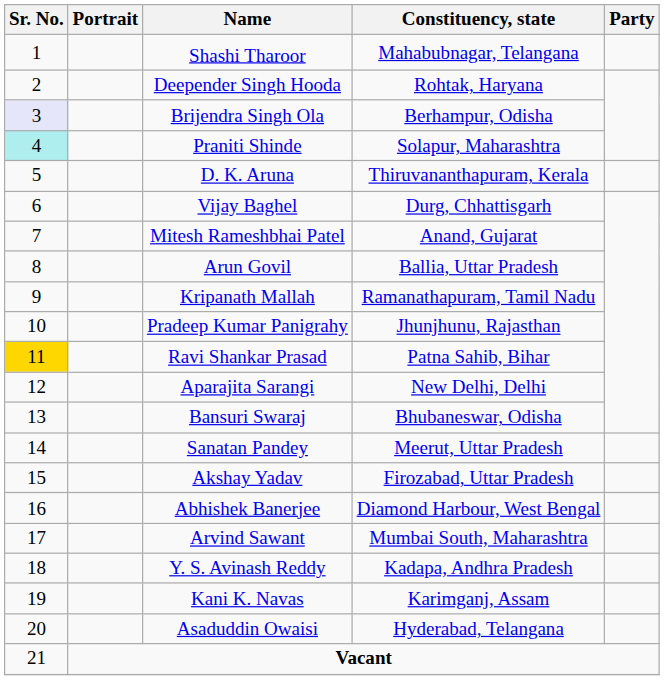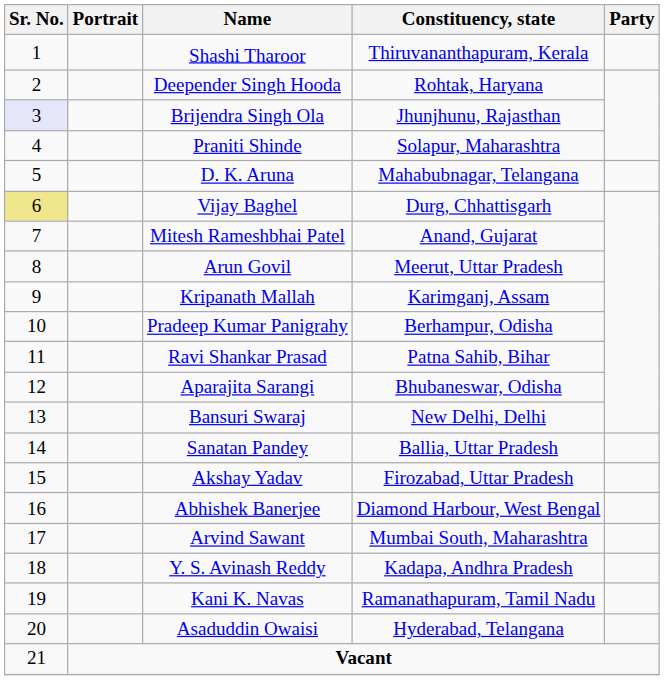Shashi Tharoor | Constituency, state: Mahabubnagar, Telangana -> Thiruvananthapuram, Kerala
Brijendra Singh Ola | Constituency, state: Berhampur, Odisha -> Jhunjhunu, Rajasthan
Praniti Shinde | Sr. No.: paleturquoise background -> no background
D. K. Aruna | Constituency, state: Thiruvananthapuram, Kerala -> Mahabubnagar, Telangana
Vijay Baghel | Sr. No.: no background -> khaki background
Arun Govil | Constituency, state: Ballia, Uttar Pradesh -> Meerut, Uttar Pradesh
Kripanath Mallah | Constituency, state: Ramanathapuram, Tamil Nadu -> Karimganj, Assam
Pradeep Kumar Panigrahy | Constituency, state: Jhunjhunu, Rajasthan -> Berhampur, Odisha
Ravi Shankar Prasad | Sr. No.: gold background -> no background
Aparajita Sarangi | Constituency, state: New Delhi, Delhi -> Bhubaneswar, Odisha
Bansuri Swaraj | Constituency, state: Bhubaneswar, Odisha -> New Delhi, Delhi
Sanatan Pandey | Constituency, state: Meerut, Uttar Pradesh -> Ballia, Uttar Pradesh
Kani K. Navas | Constituency, state: Karimganj, Assam -> Ramanathapuram, Tamil Nadu
